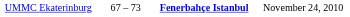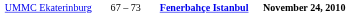UMMC Ekaterinburg | column 4: normal -> bold
